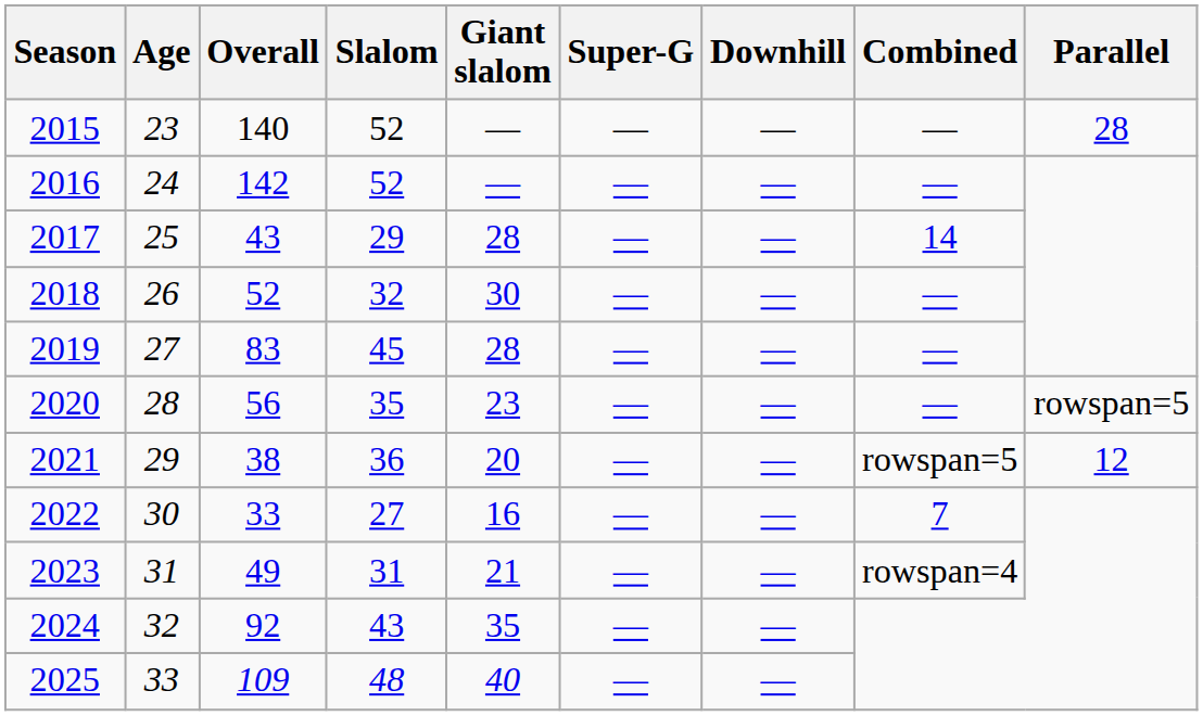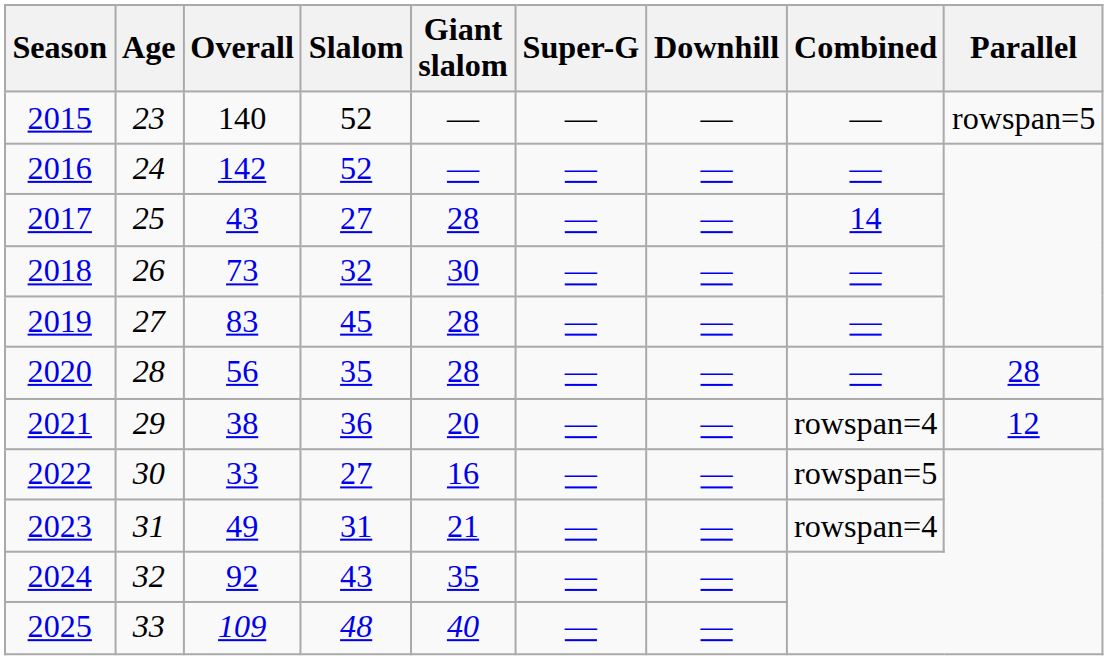2015 | Parallel: 28 -> rowspan=5
2017 | Slalom: 29 -> 27
2018 | Overall: 52 -> 73
2020 | Giant slalom: 23 -> 28
2020 | Parallel: rowspan=5 -> 28
2021 | Combined: rowspan=5 -> rowspan=4
2022 | Combined: 7 -> rowspan=5
